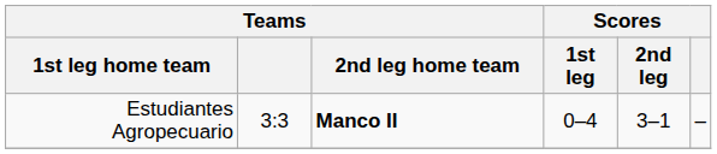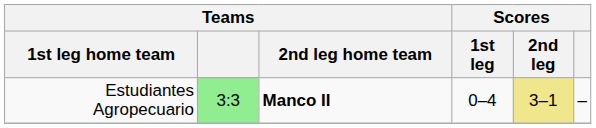Estudiantes Agropecuario | Teams: no background -> lightgreen background
Estudiantes Agropecuario | Scores / 2nd leg: no background -> khaki background
